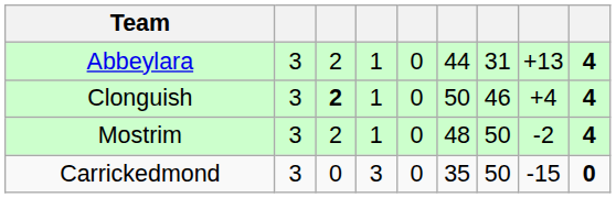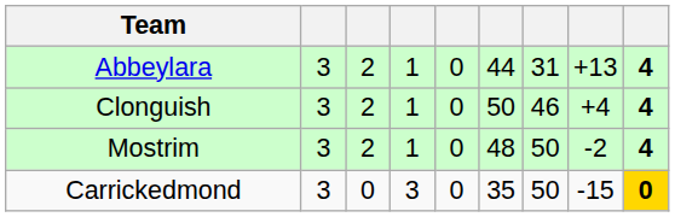Clonguish | column 3: bold -> normal
Carrickedmond | column 9: no background -> gold background
